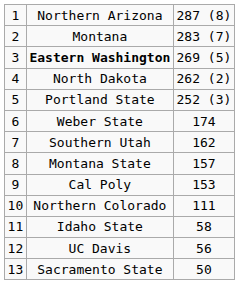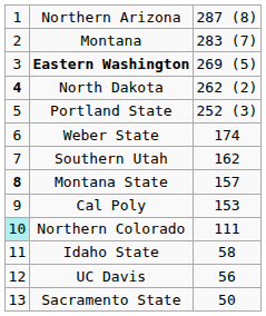North Dakota | column 1: normal -> bold
Montana State | column 1: normal -> bold
Northern Colorado | column 1: no background -> paleturquoise background
